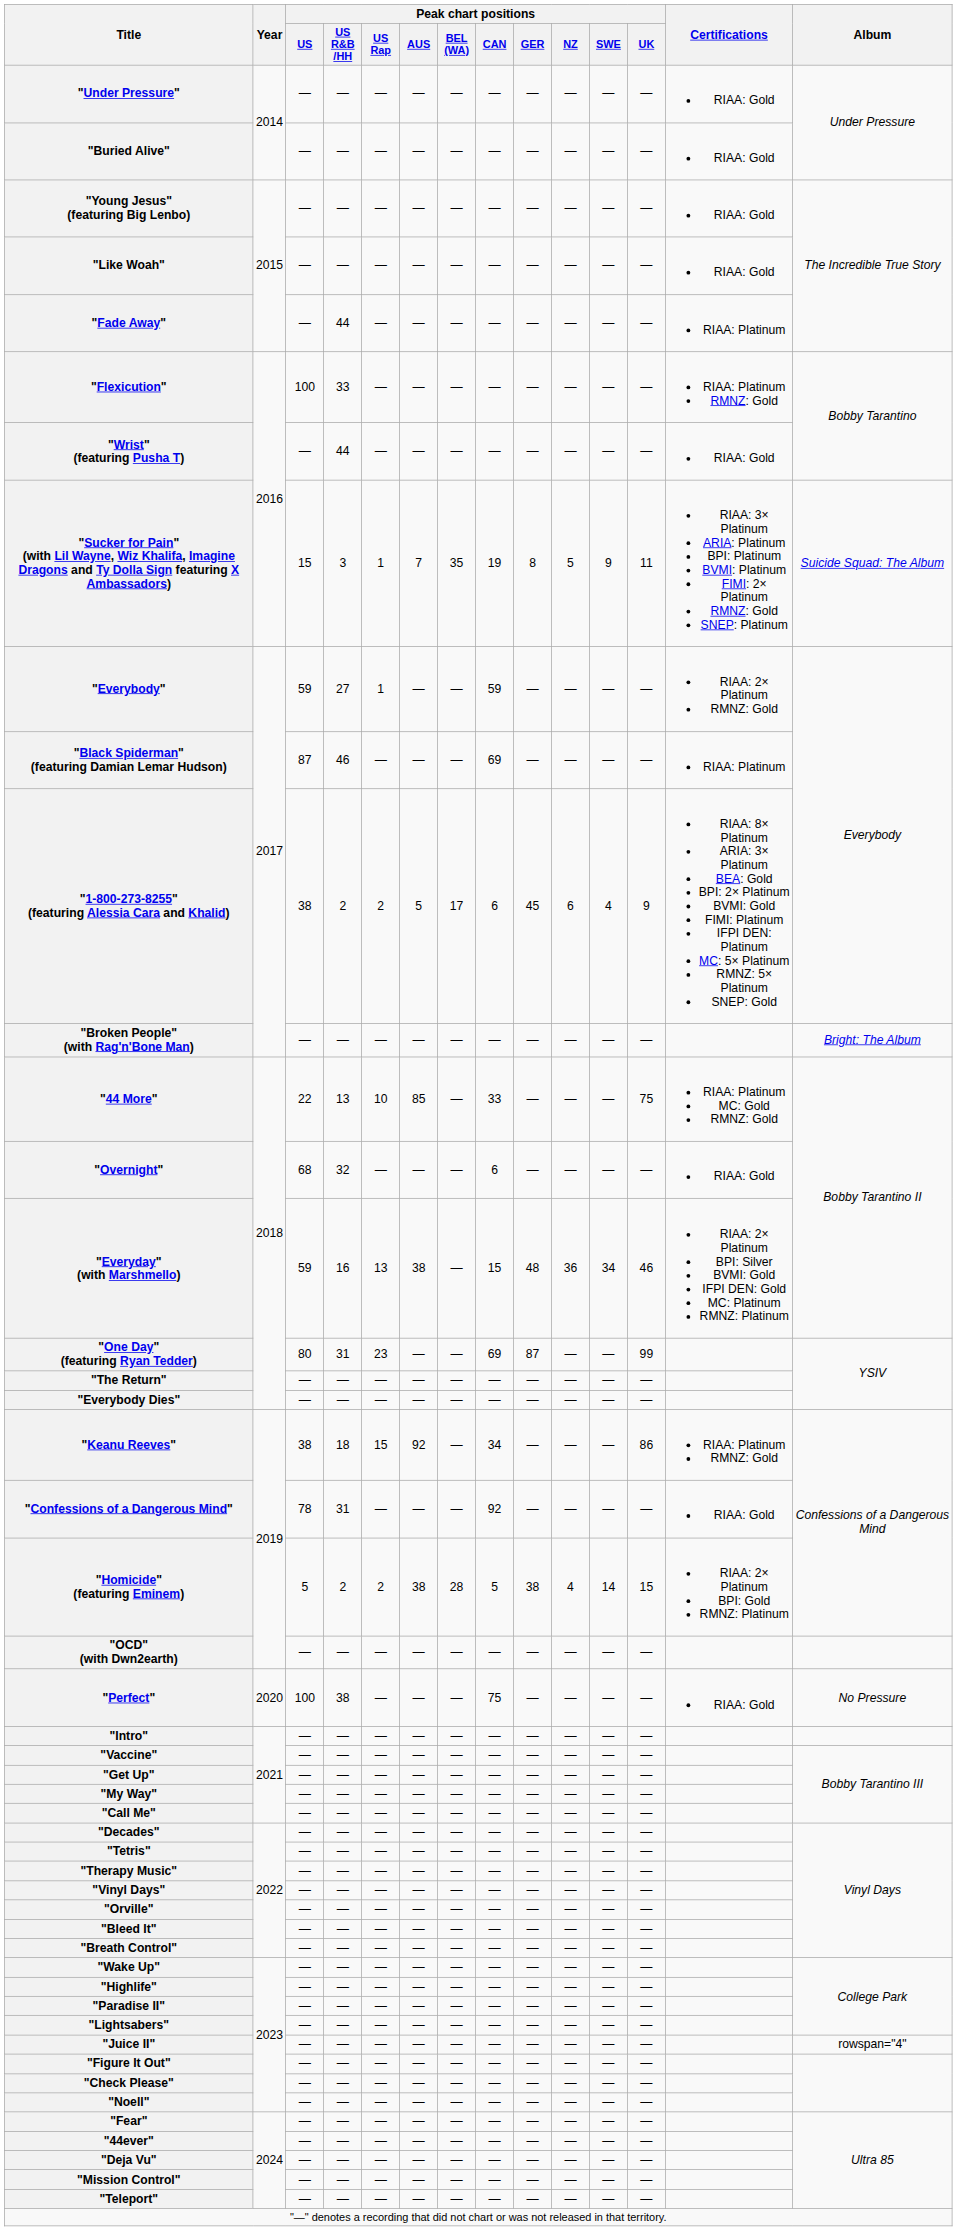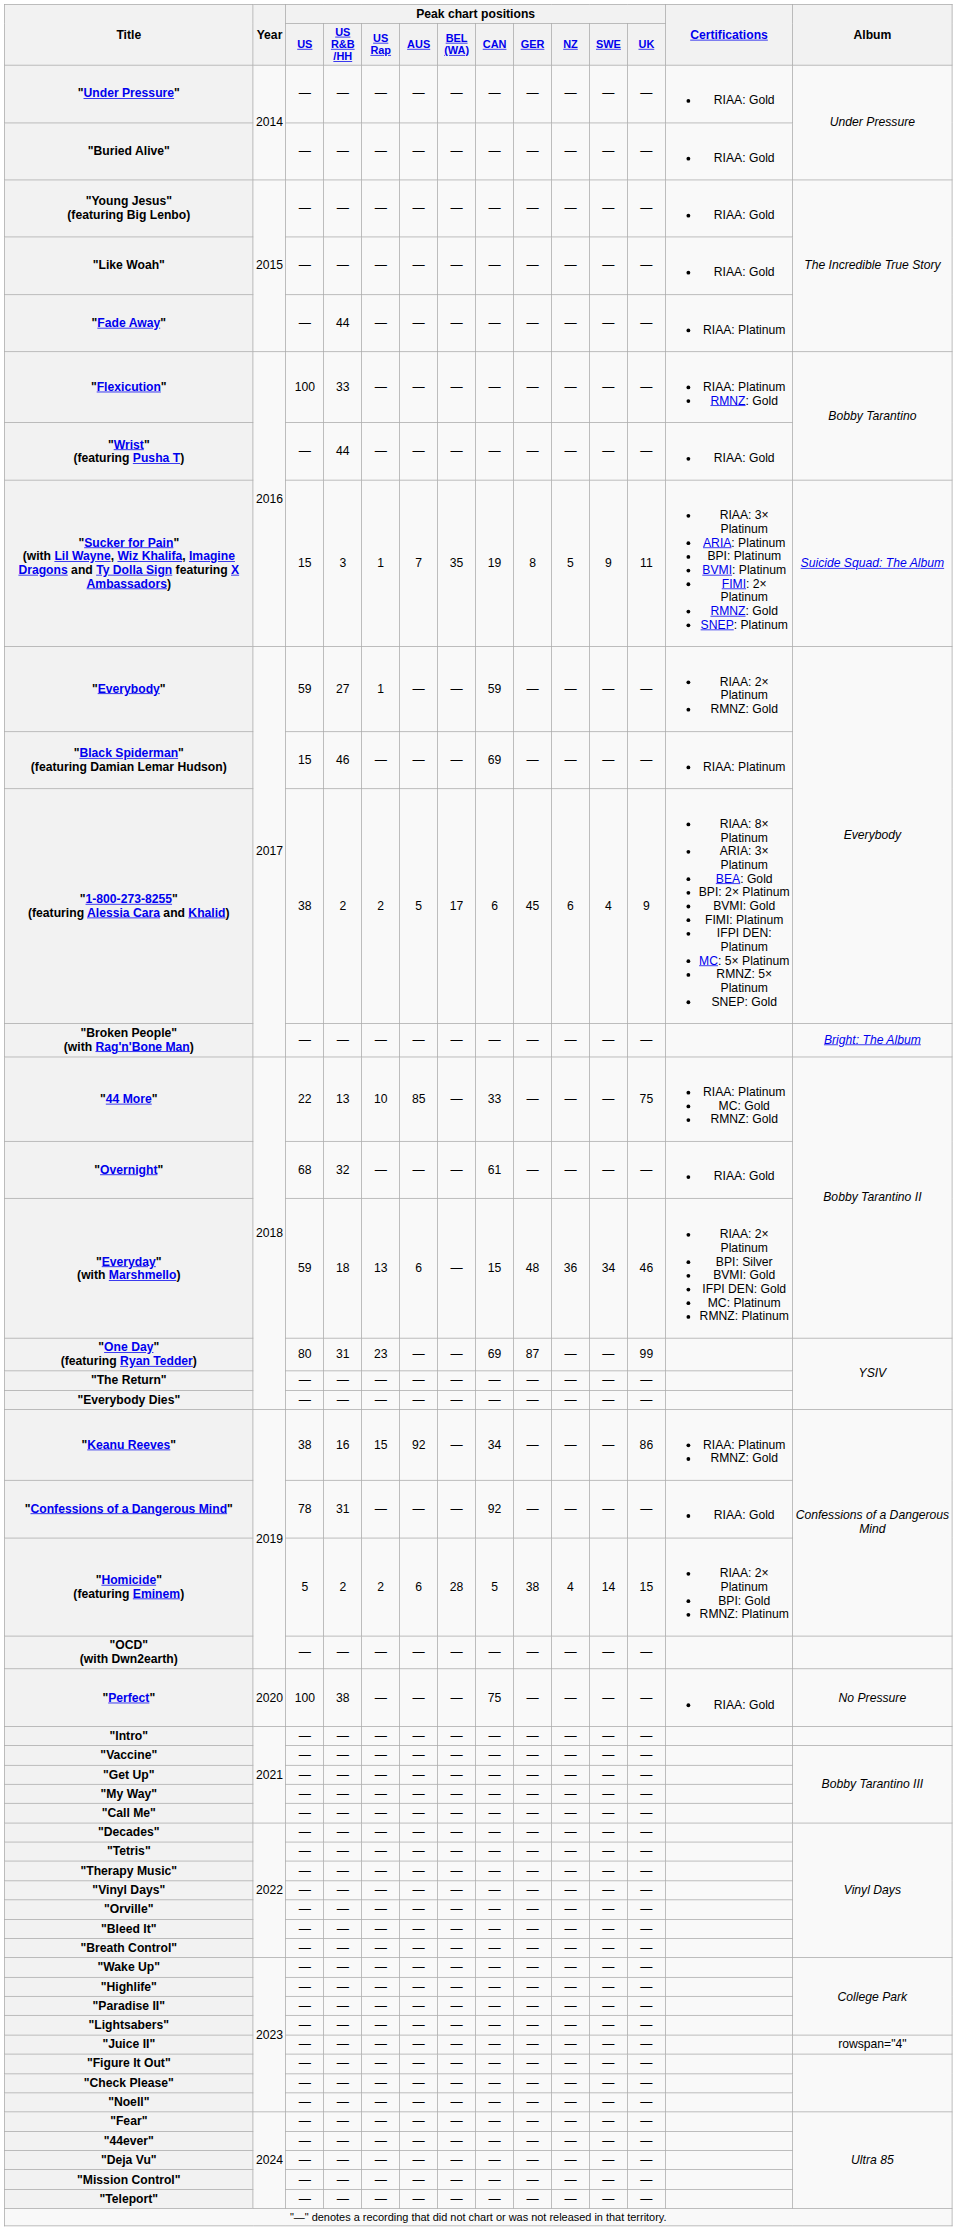"Black Spiderman" (featuring Damian Lemar Hudson) | Peak chart positions / US: 87 -> 15
"Overnight" | Peak chart positions / CAN: 6 -> 61
"Everyday" (with Marshmello) | Peak chart positions / US R&B /HH: 16 -> 18
"Everyday" (with Marshmello) | Peak chart positions / AUS: 38 -> 6
"Keanu Reeves" | Peak chart positions / US R&B /HH: 18 -> 16
"Homicide" (featuring Eminem) | Peak chart positions / AUS: 38 -> 6
